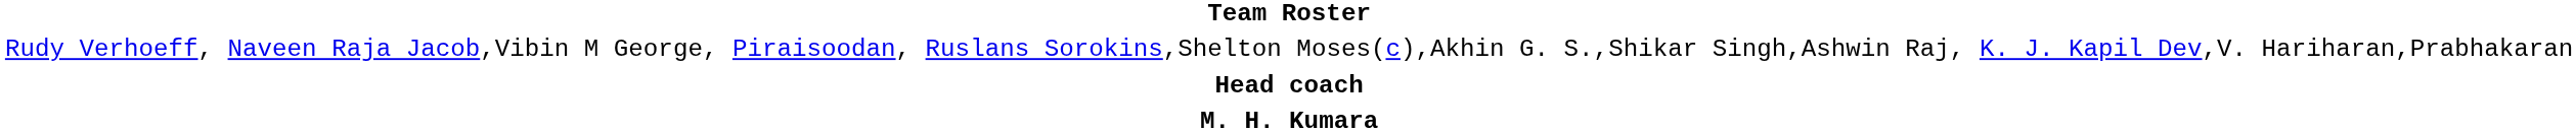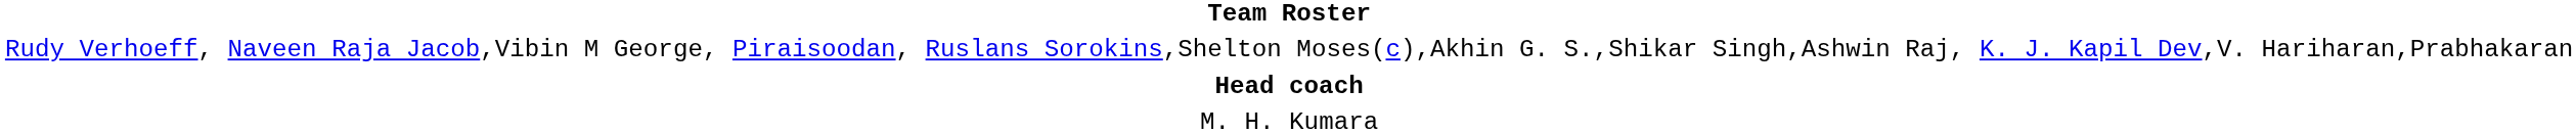row 4 | column 1: bold -> normal
